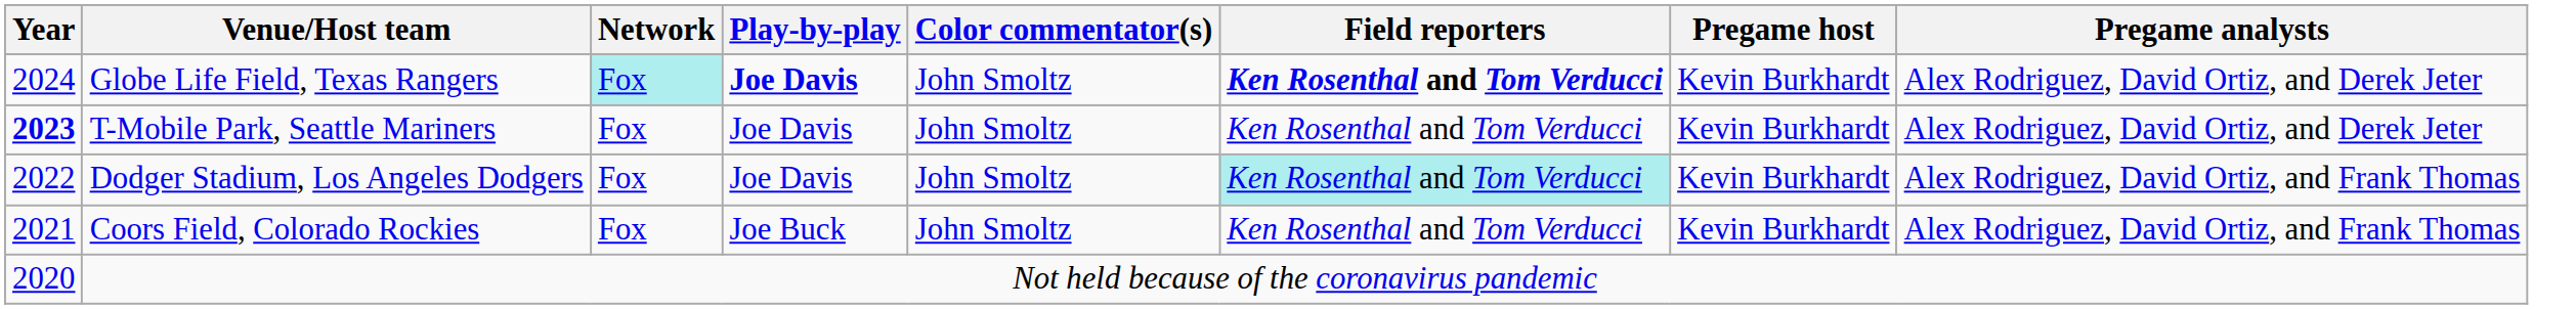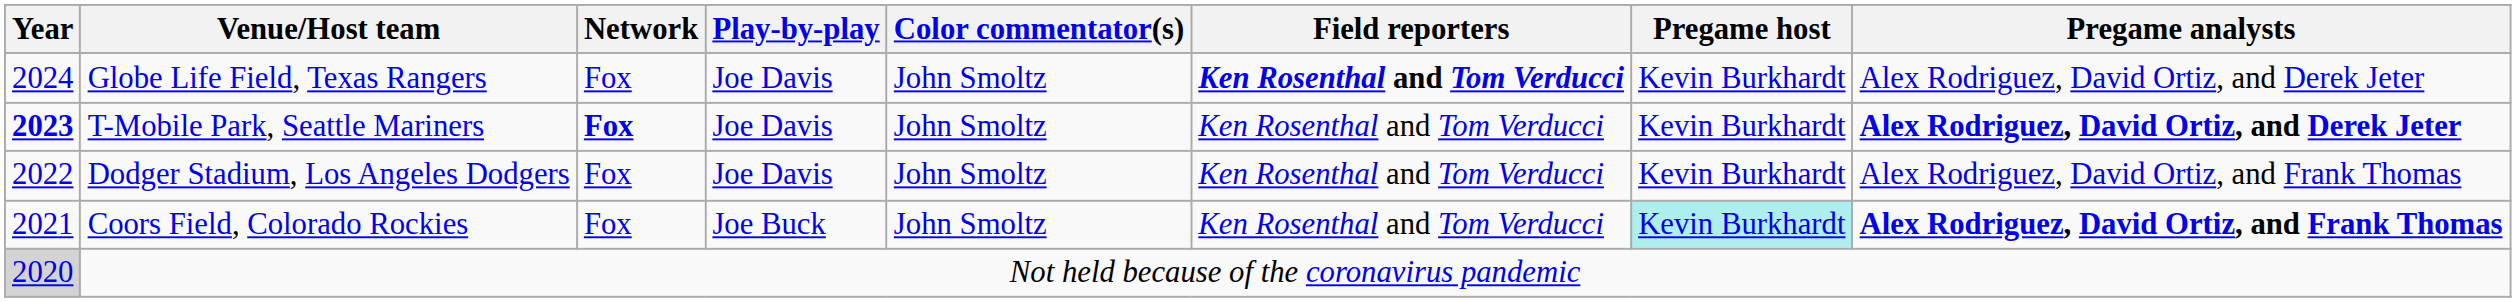Globe Life Field, Texas Rangers | Network: paleturquoise background -> no background
Globe Life Field, Texas Rangers | Play-by-play: bold -> normal
T-Mobile Park, Seattle Mariners | Network: normal -> bold
T-Mobile Park, Seattle Mariners | Pregame analysts: normal -> bold
Dodger Stadium, Los Angeles Dodgers | Field reporters: paleturquoise background -> no background
Coors Field, Colorado Rockies | Pregame host: no background -> paleturquoise background
Coors Field, Colorado Rockies | Pregame analysts: normal -> bold
Not held because of the coronavirus pandemic | Year: no background -> lightgrey background
